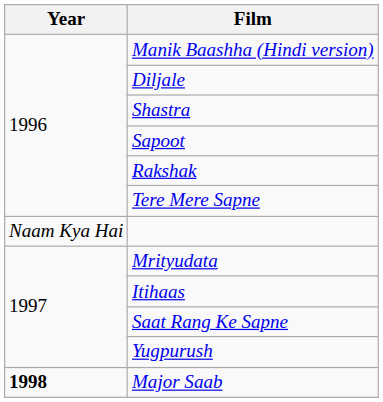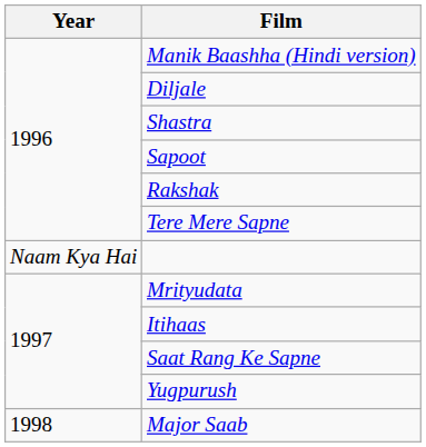Major Saab | Year: bold -> normal
